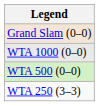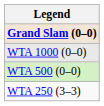row 2 | column 1: normal -> bold
